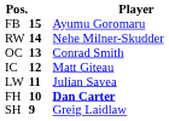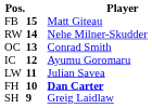FB | Player: Ayumu Goromaru -> Matt Giteau
IC | Player: Matt Giteau -> Ayumu Goromaru
